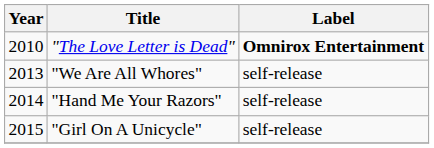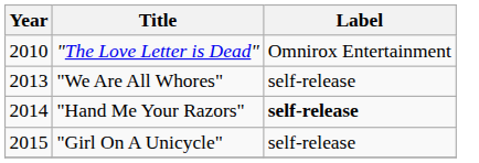"The Love Letter is Dead" | Label: bold -> normal
"Hand Me Your Razors" | Label: normal -> bold
